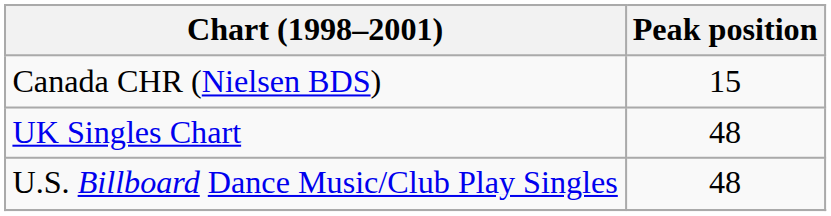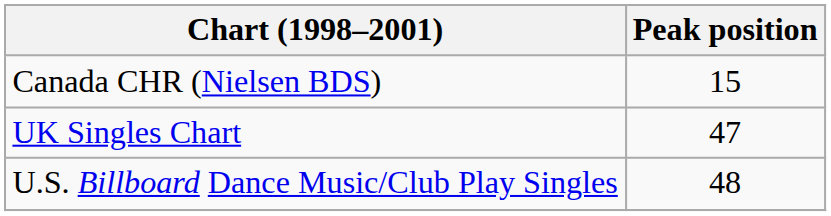UK Singles Chart | Peak position: 48 -> 47
